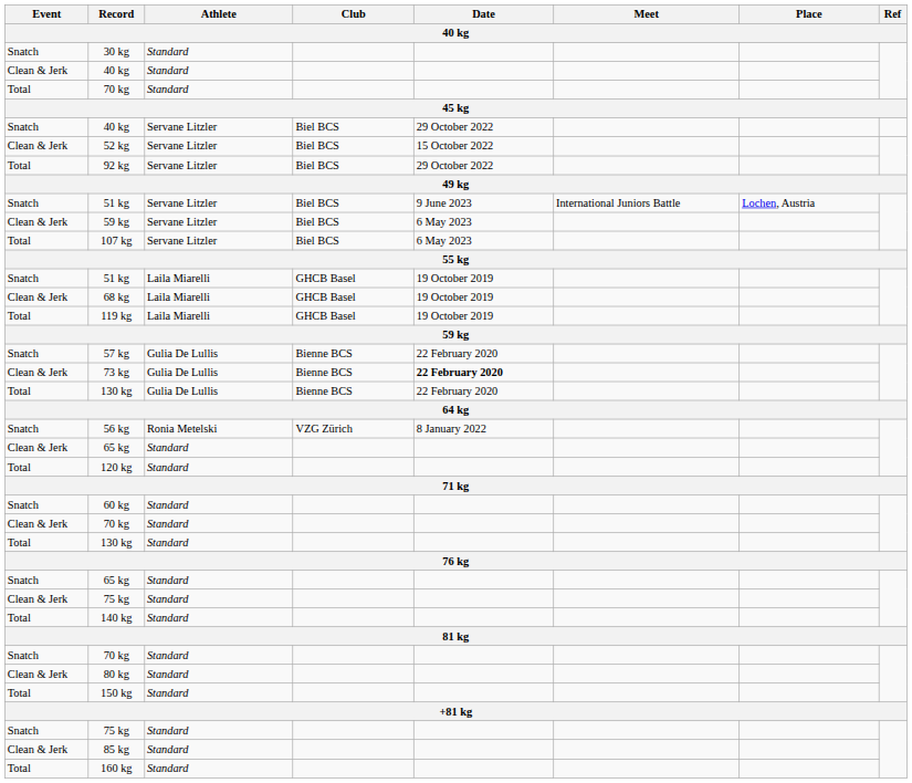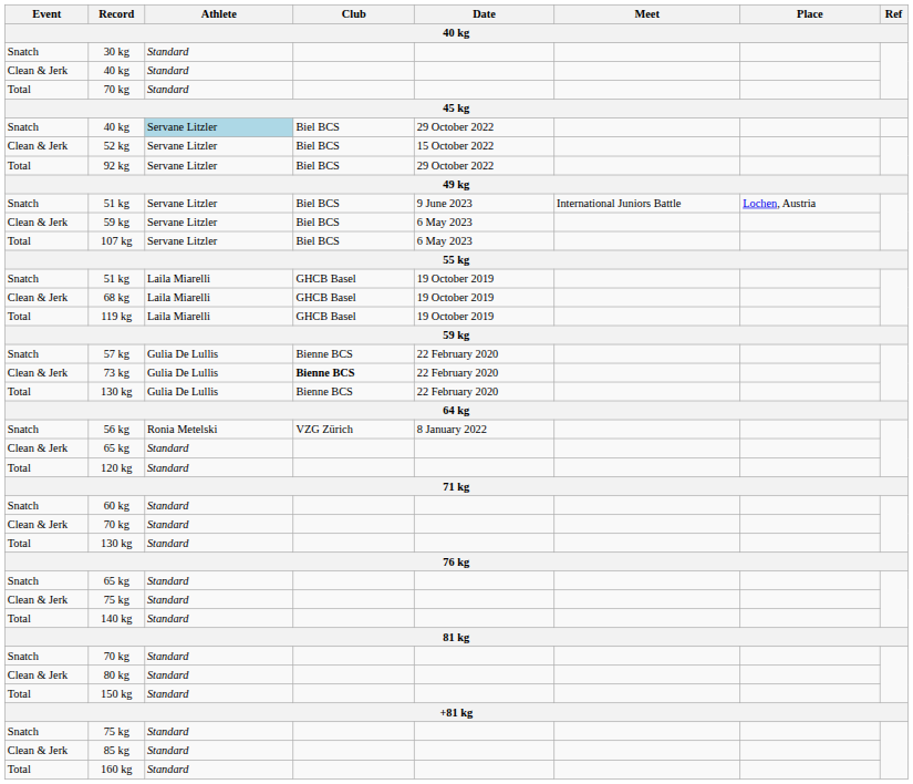Snatch / 40 kg | Athlete: no background -> lightblue background
73 kg | Club: normal -> bold
73 kg | Date: bold -> normal
